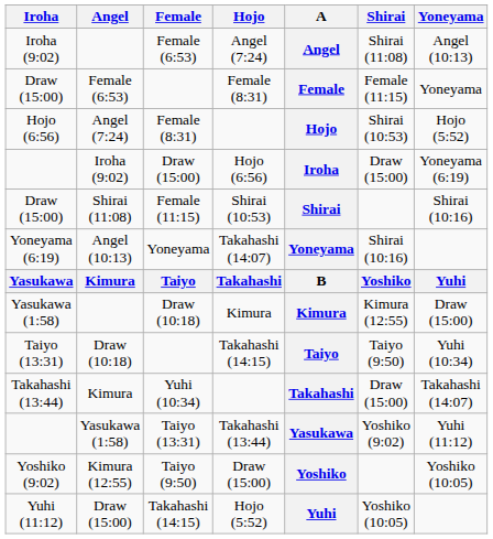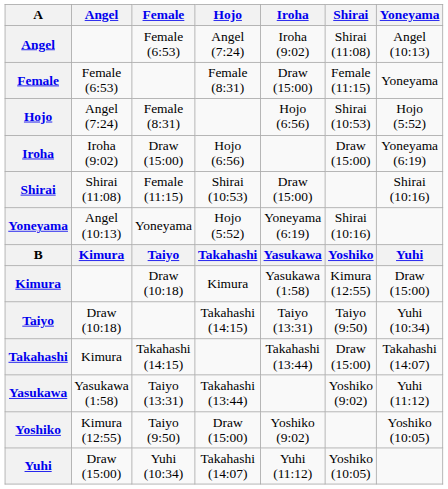columns swapped: A <-> Iroha
row 7 | Hojo: Takahashi (14:07) -> Hojo (5:52)
row 11 | Female: Yuhi (10:34) -> Takahashi (14:15)
row 14 | Female: Takahashi (14:15) -> Yuhi (10:34)
row 14 | Hojo: Hojo (5:52) -> Takahashi (14:07)
